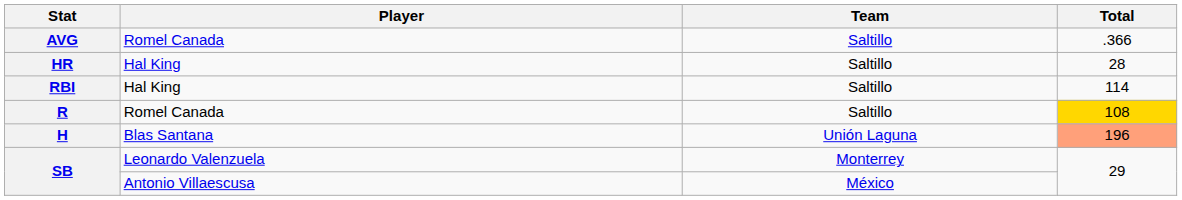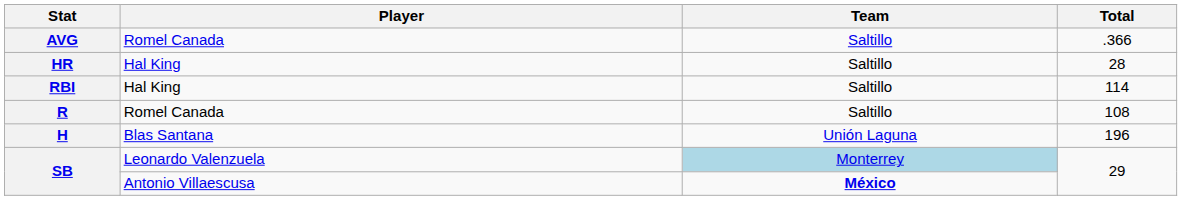R | Total: gold background -> no background
H | Total: lightsalmon background -> no background
SB / Leonardo Valenzuela | Team: no background -> lightblue background
SB / Antonio Villaescusa | Team: normal -> bold
